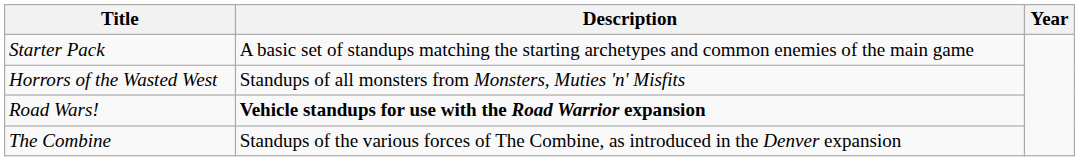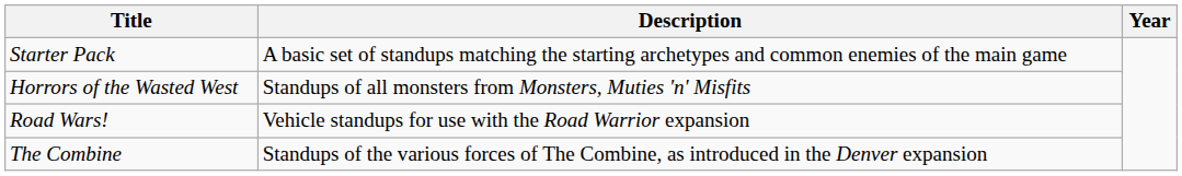Road Wars! | Description: bold -> normal
